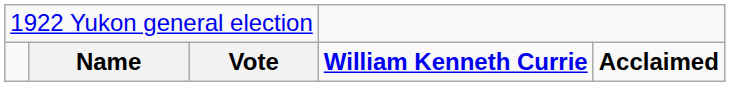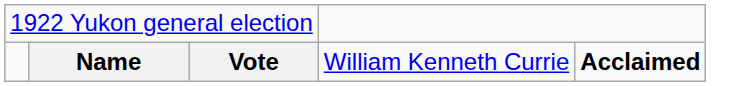Name | column 4: bold -> normal
